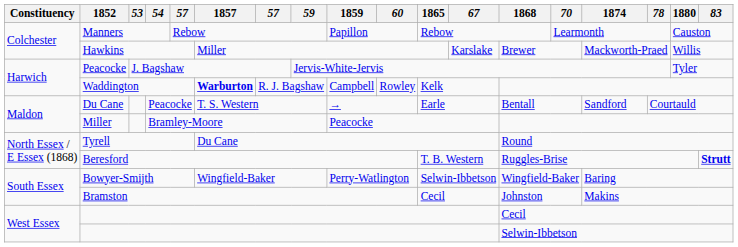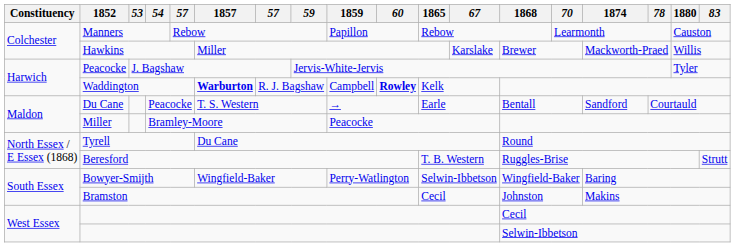Waddington | 60: normal -> bold
Beresford | 83: bold -> normal
